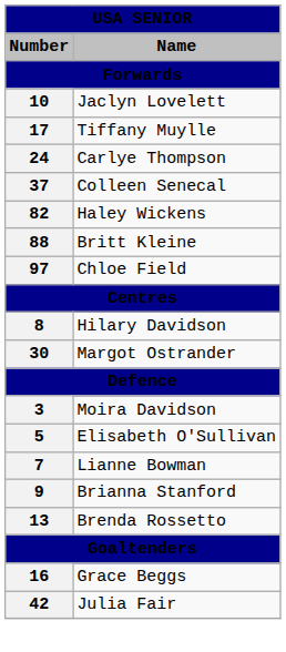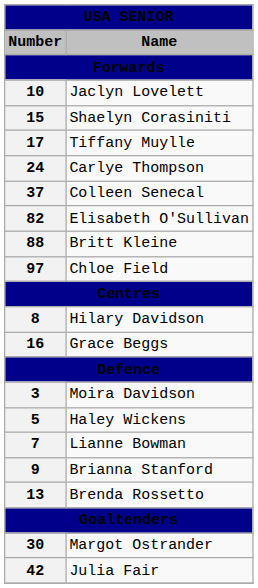+ row: 15 | Shaelyn Corasiniti
82 | Name: Haley Wickens -> Elisabeth O'Sullivan
rows swapped: 16 <-> 30
5 | Name: Elisabeth O'Sullivan -> Haley Wickens
